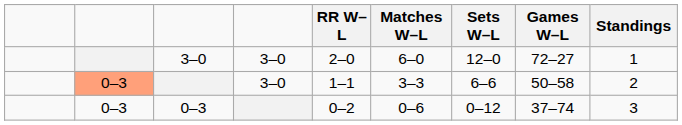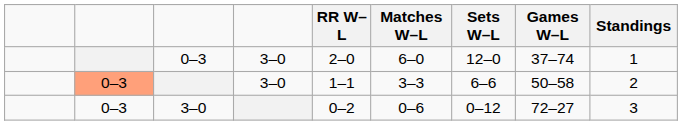row 2 | column 3: 3–0 -> 0–3
row 2 | Games W–L: 72–27 -> 37–74
row 4 | column 3: 0–3 -> 3–0
row 4 | Games W–L: 37–74 -> 72–27
